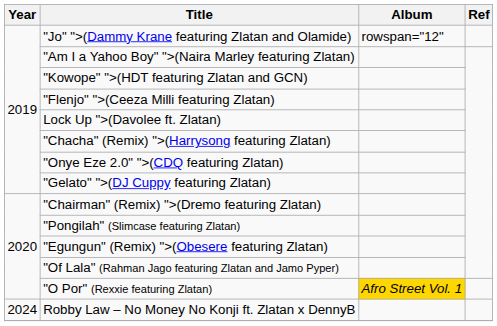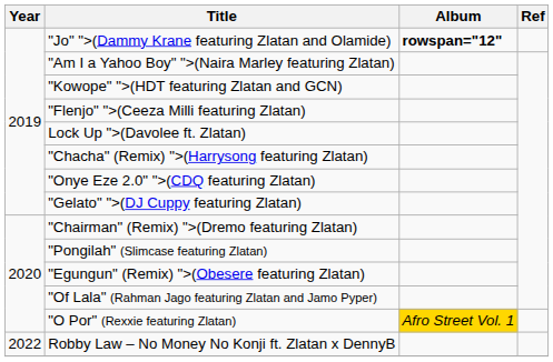"Jo" ">(Dammy Krane featuring Zlatan and Olamide) | Album: normal -> bold
Robby Law – No Money No Konji ft. Zlatan x DennyB | Year: 2024 -> 2022
